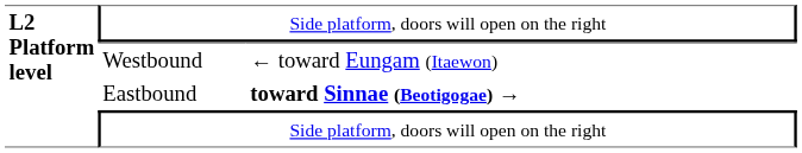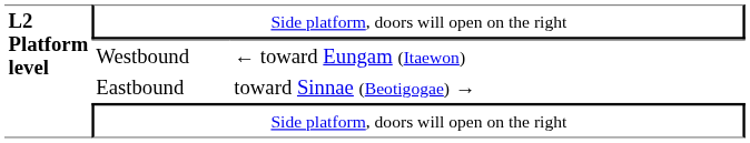Eastbound | column 3: bold -> normal
